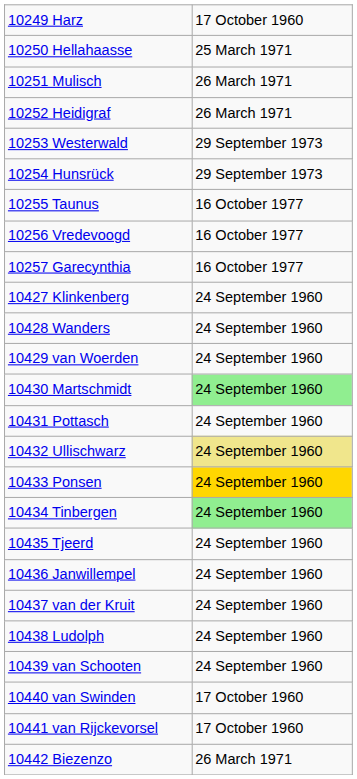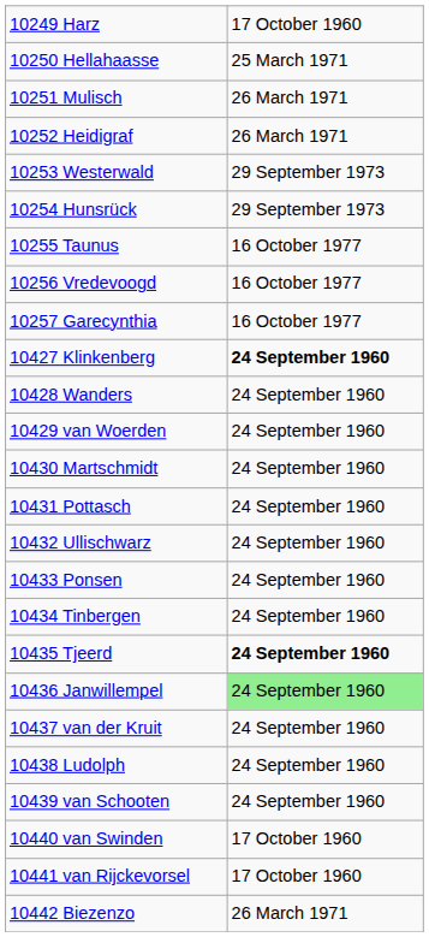10427 Klinkenberg | column 2: normal -> bold
10430 Martschmidt | column 2: lightgreen background -> no background
10432 Ullischwarz | column 2: khaki background -> no background
10433 Ponsen | column 2: gold background -> no background
10434 Tinbergen | column 2: lightgreen background -> no background
10435 Tjeerd | column 2: normal -> bold
10436 Janwillempel | column 2: no background -> lightgreen background
